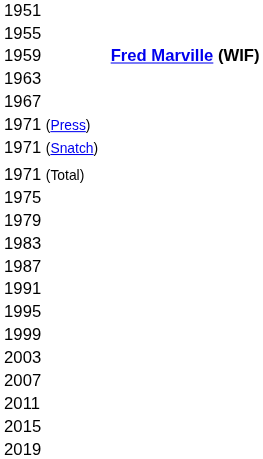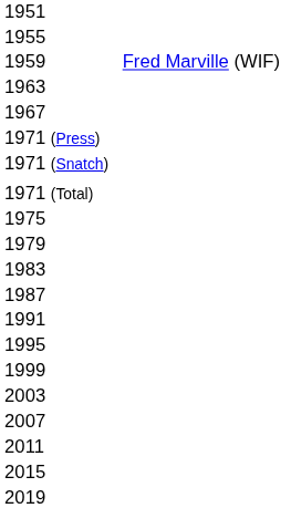1959 | column 2: bold -> normal
